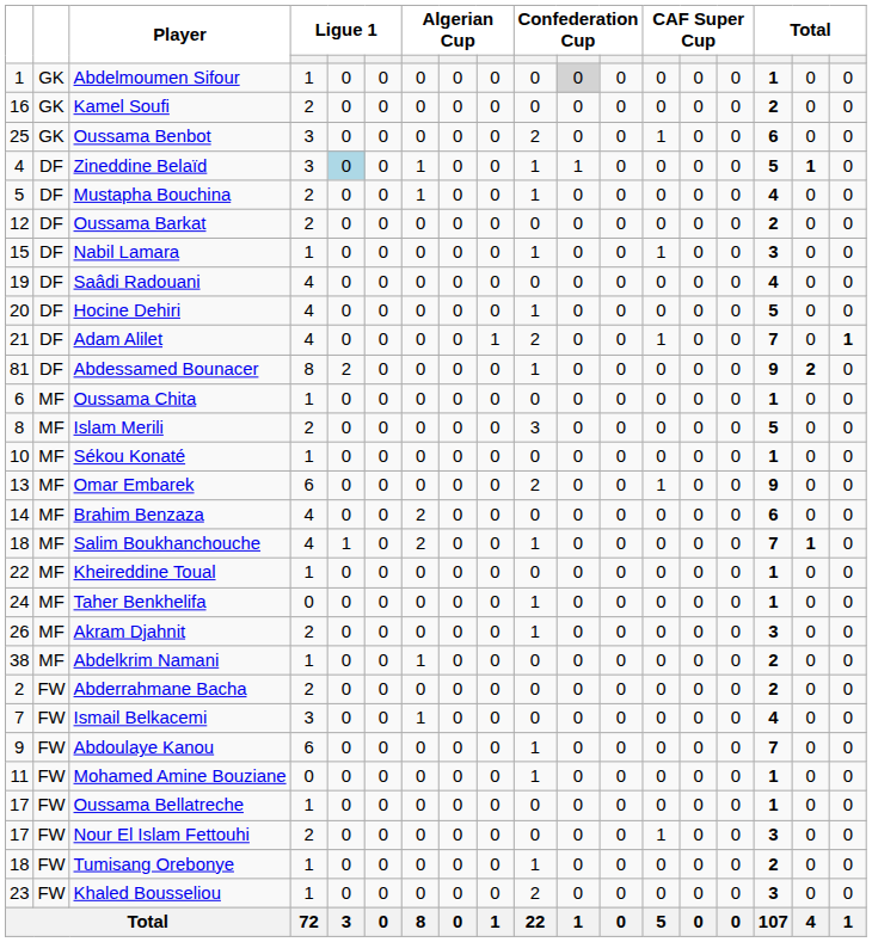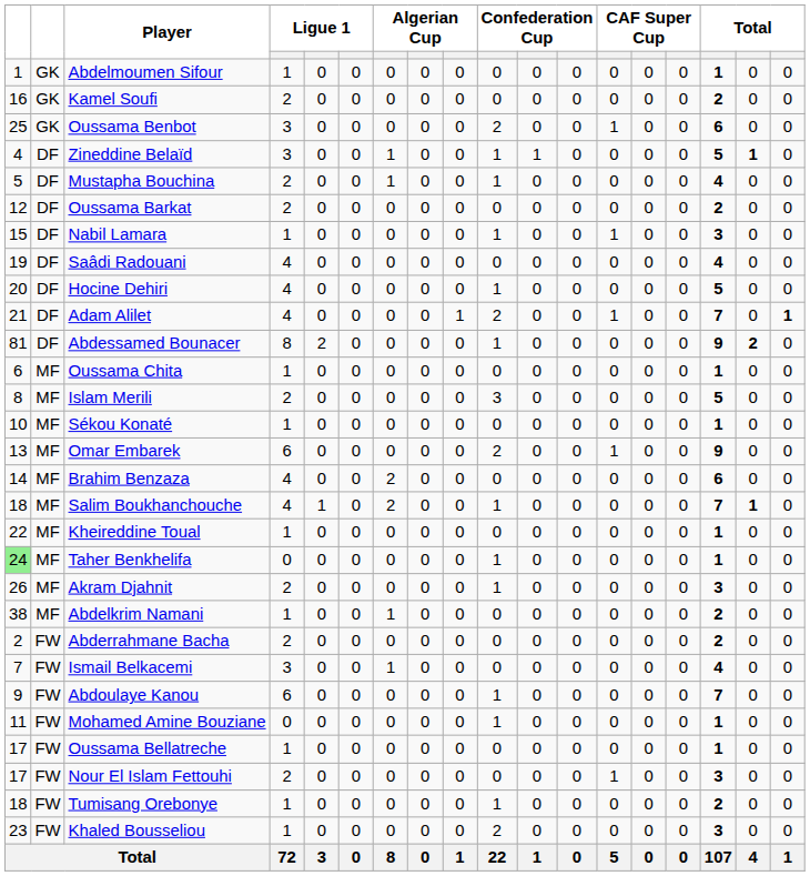Abdelmoumen Sifour | column 11: lightgrey background -> no background
Zineddine Belaïd | column 5: lightblue background -> no background
Taher Benkhelifa | column 1: no background -> lightgreen background
